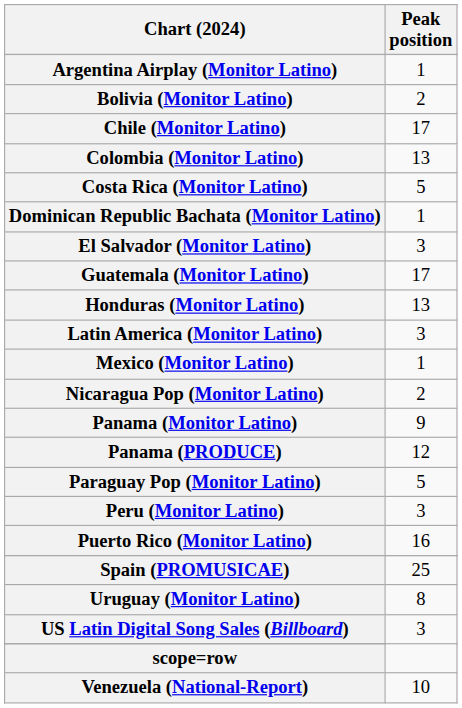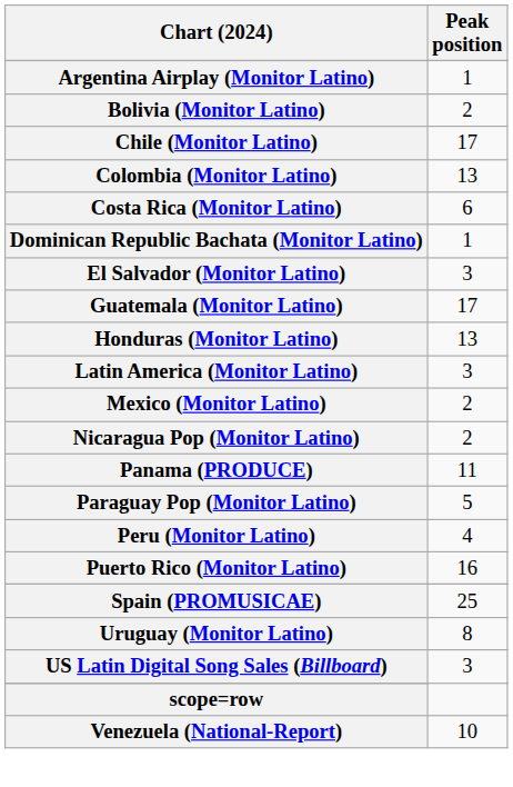Costa Rica (Monitor Latino) | Peak position: 5 -> 6
Mexico (Monitor Latino) | Peak position: 1 -> 2
- row: Panama (Monitor Latino) | 9
Panama (PRODUCE) | Peak position: 12 -> 11
Peru (Monitor Latino) | Peak position: 3 -> 4
